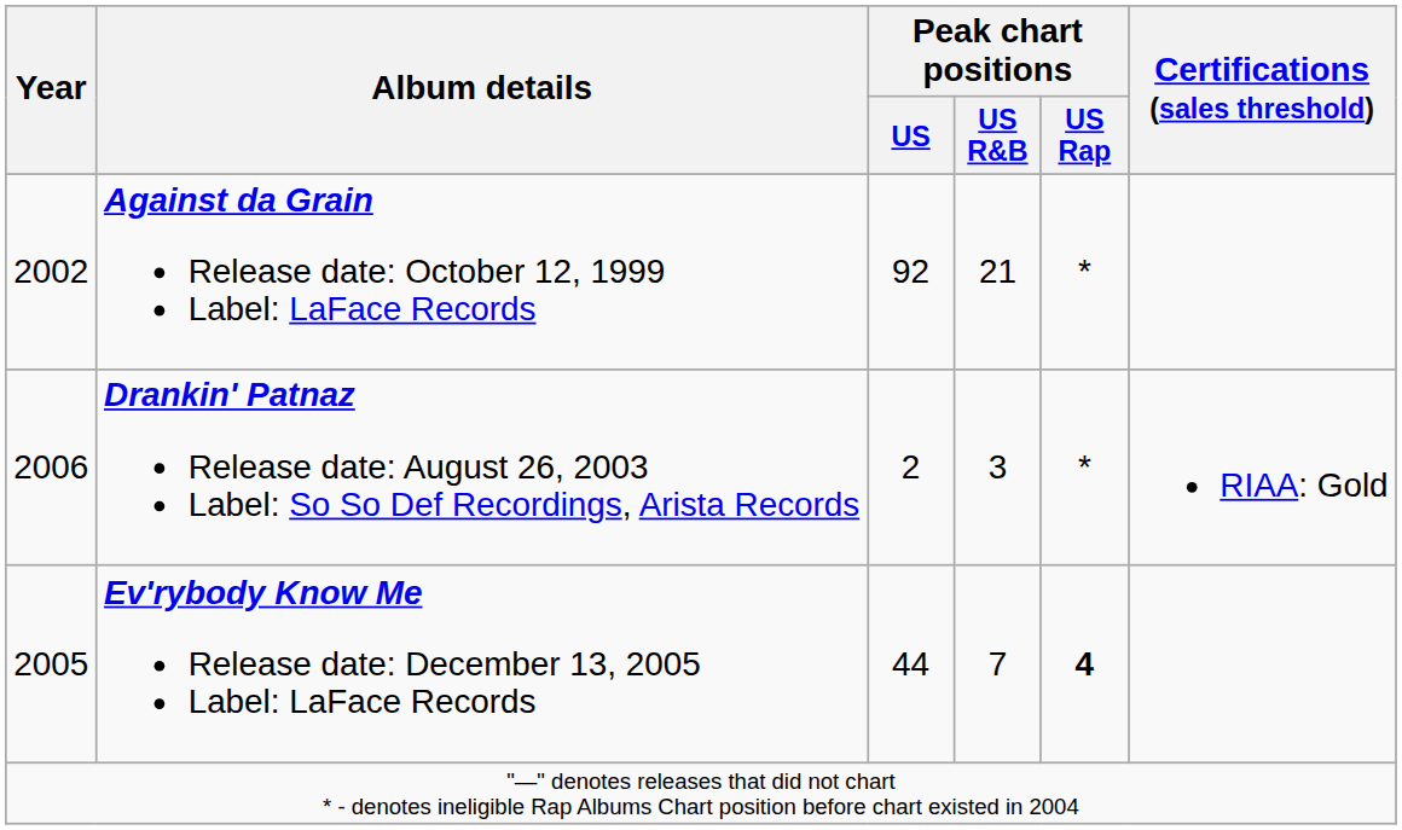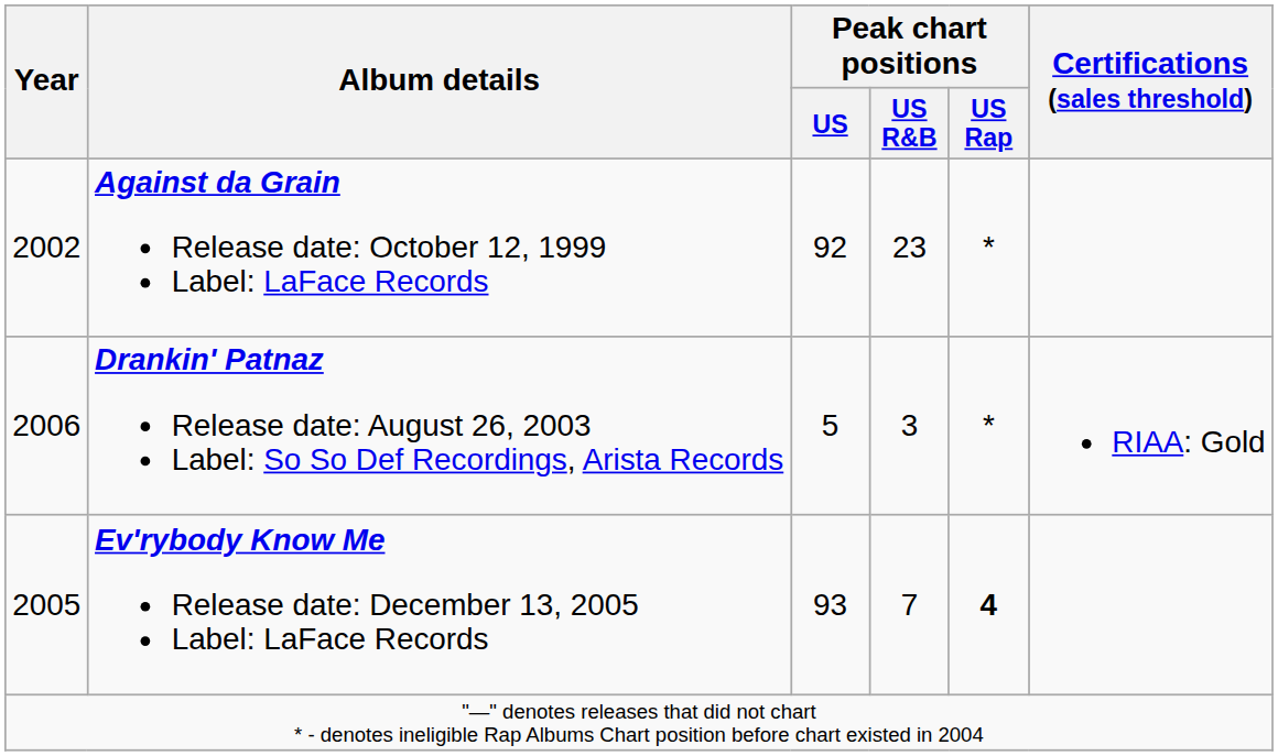row 3 | Peak chart positions / US R&B: 21 -> 23
row 4 | Peak chart positions / US: 2 -> 5
row 5 | Peak chart positions / US: 44 -> 93
